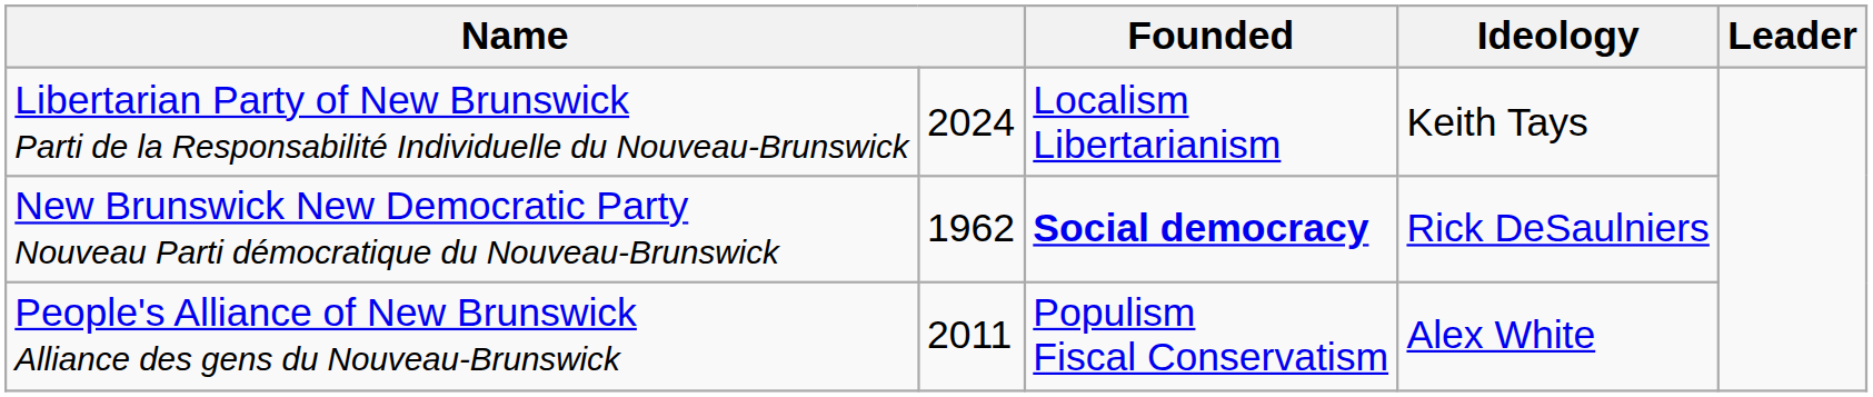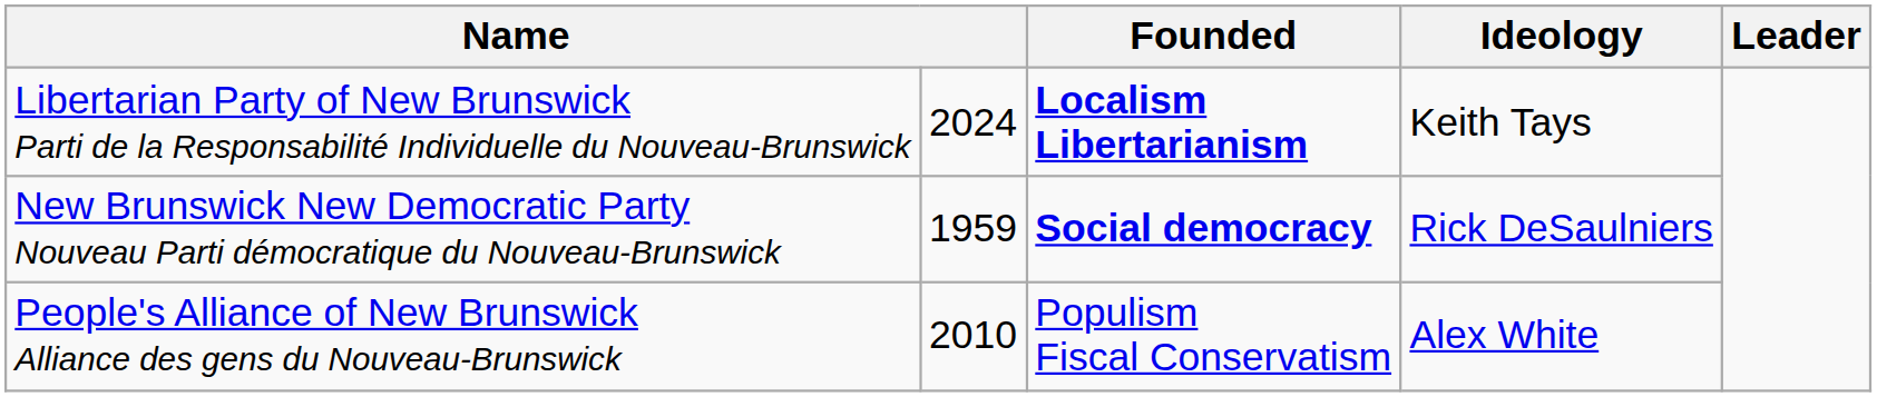row 2 | Founded: normal -> bold
row 3 | column 2: 1962 -> 1959
row 4 | column 2: 2011 -> 2010
